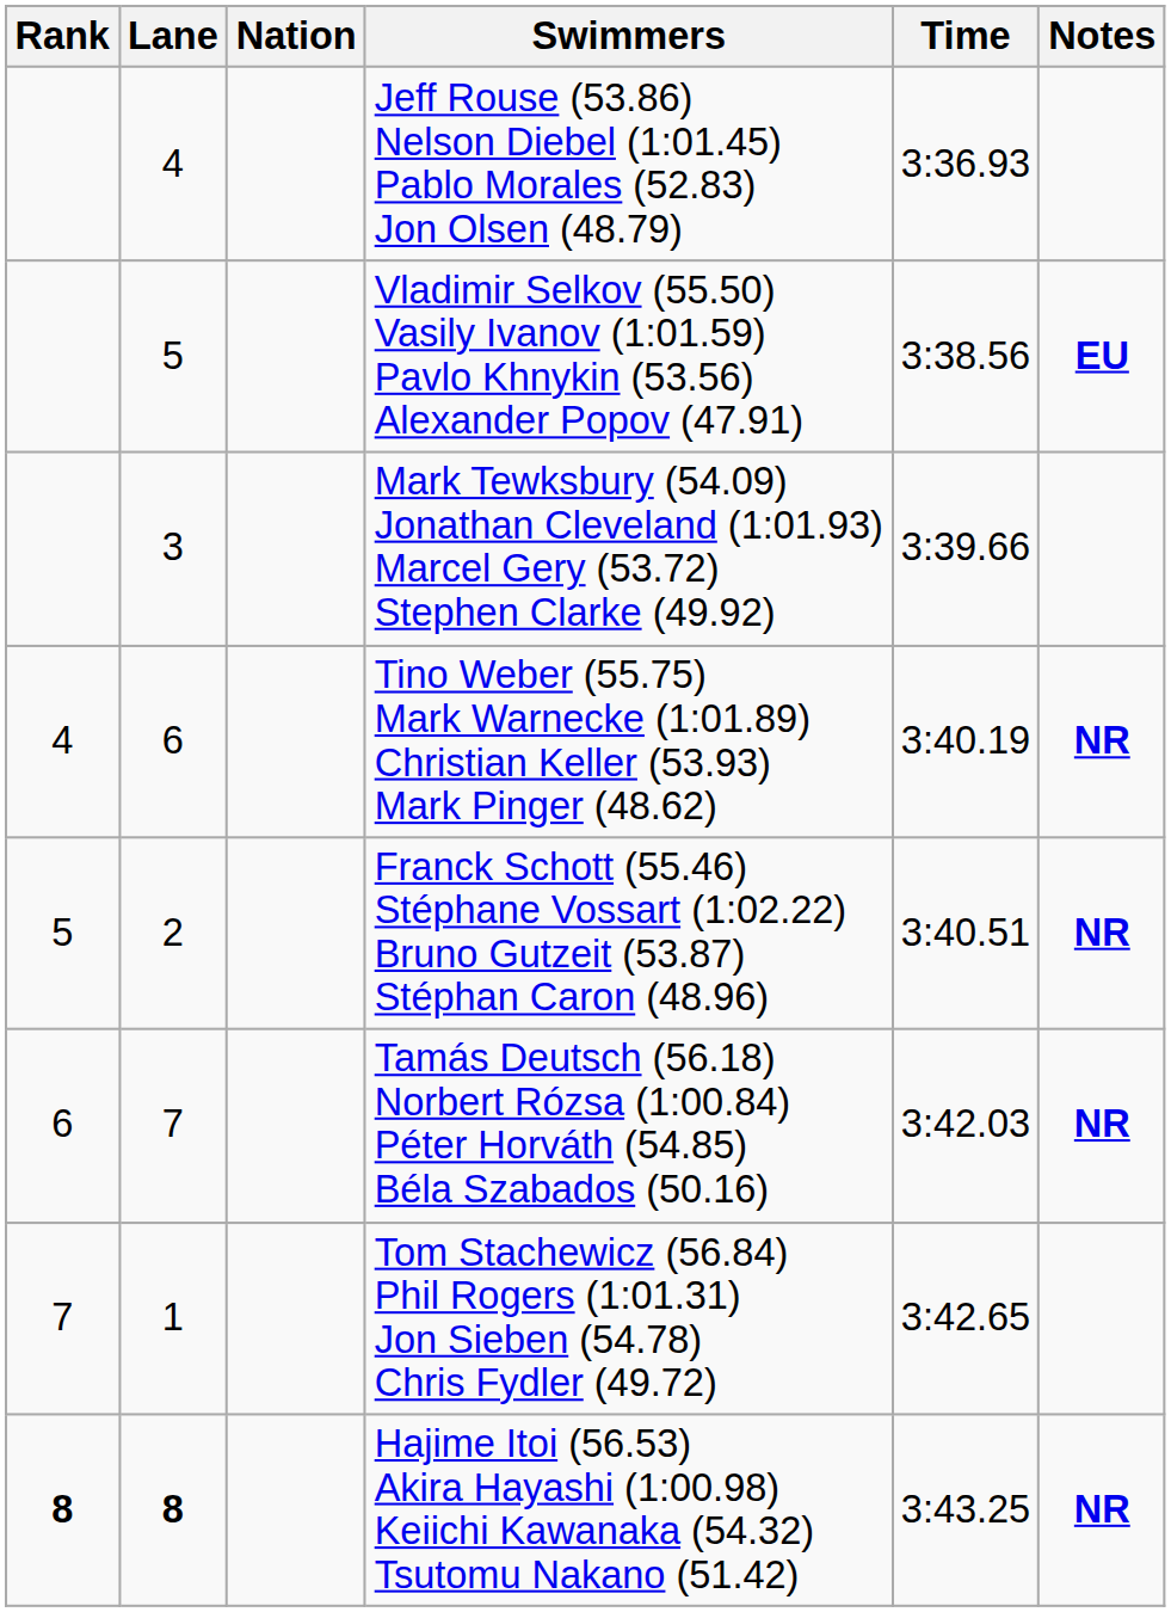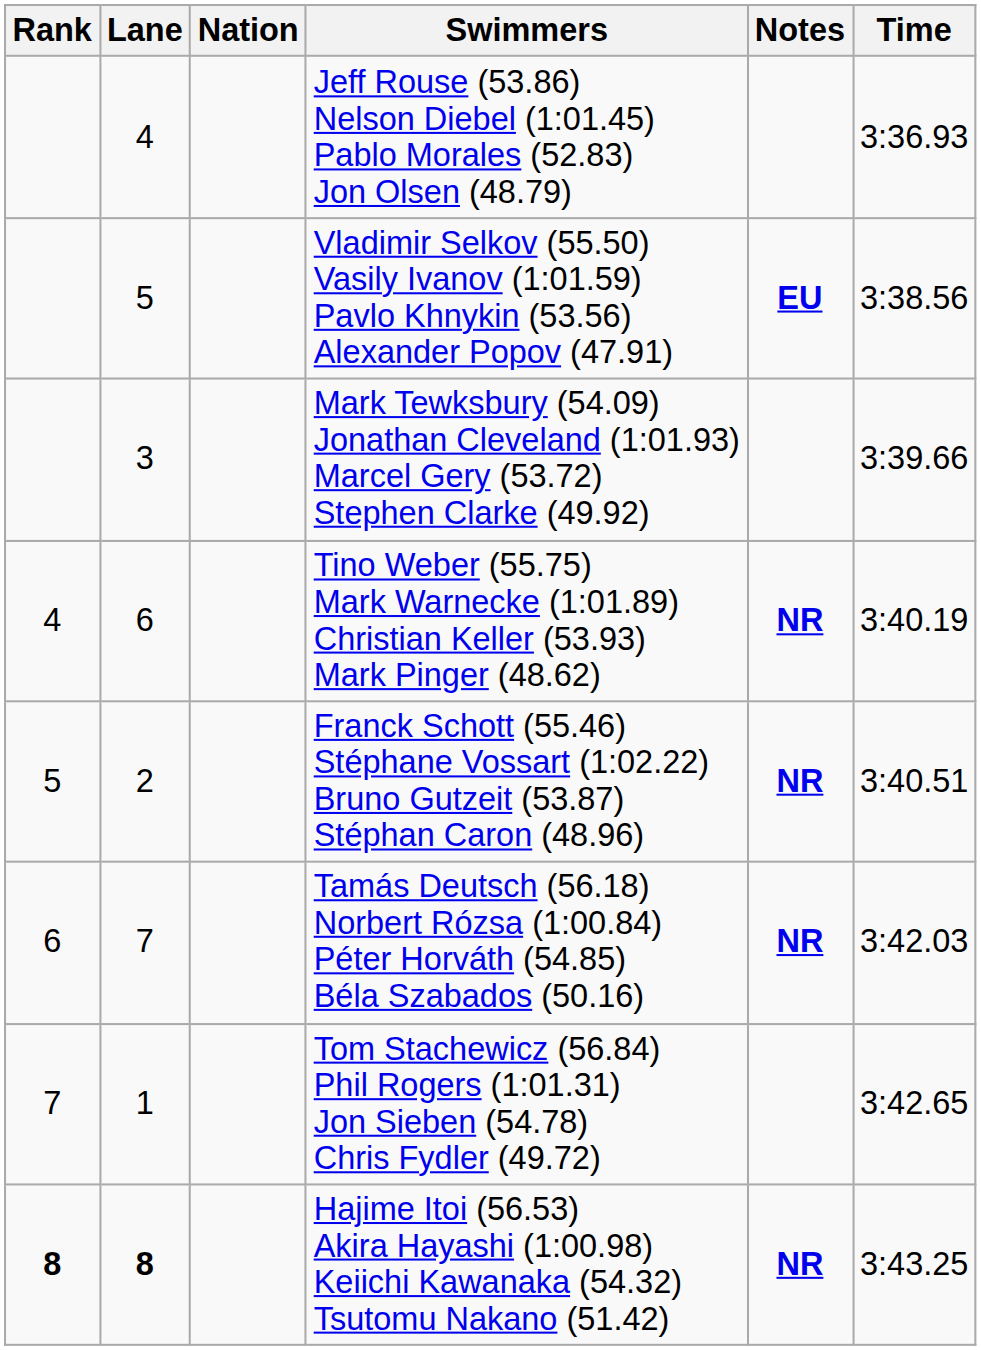columns swapped: Time <-> Notes
